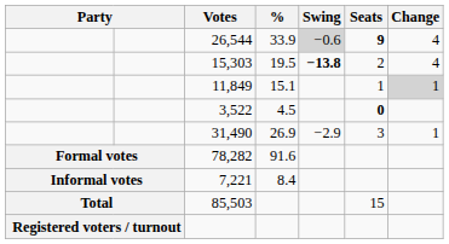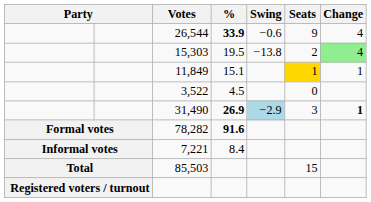26,544 | %: normal -> bold
26,544 | Swing: lightgrey background -> no background
26,544 | Seats: bold -> normal
15,303 | Swing: bold -> normal
15,303 | Change: no background -> lightgreen background
11,849 | Seats: no background -> gold background
11,849 | Change: lightgrey background -> no background
3,522 | Seats: bold -> normal
31,490 | %: normal -> bold
31,490 | Swing: no background -> lightblue background
31,490 | Change: normal -> bold
78,282 | %: normal -> bold
